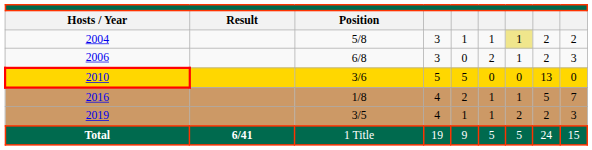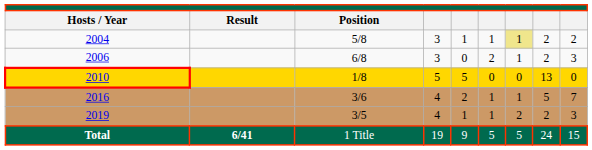2010 | Position: 3/6 -> 1/8
2016 | Position: 1/8 -> 3/6
